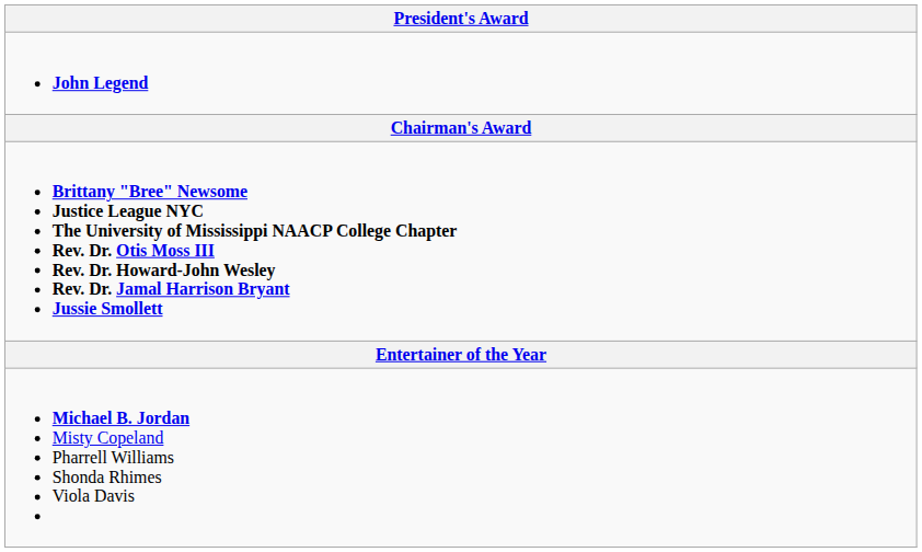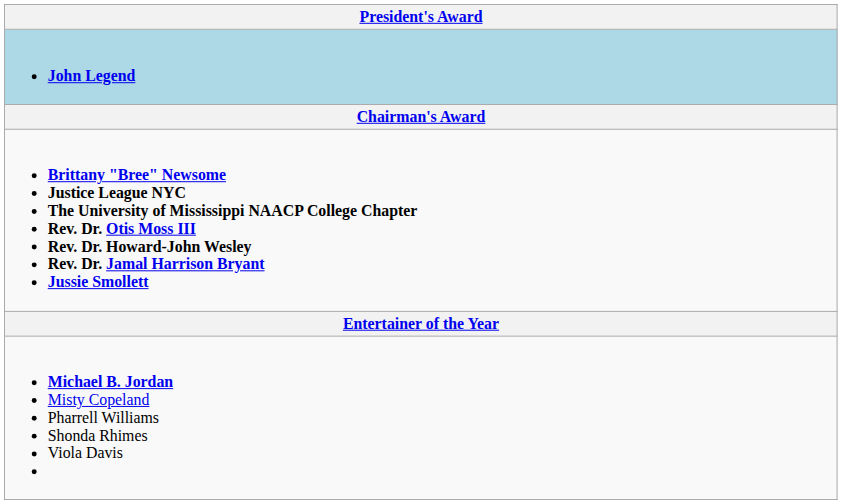row 2 | column 1: no background -> lightblue background
